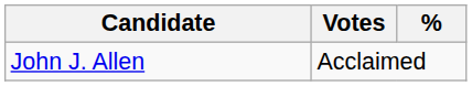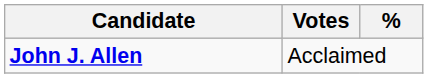John J. Allen | Candidate: normal -> bold
